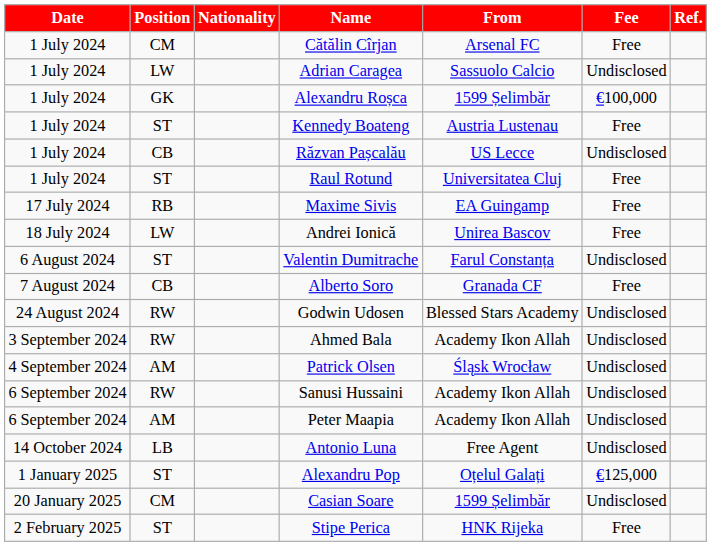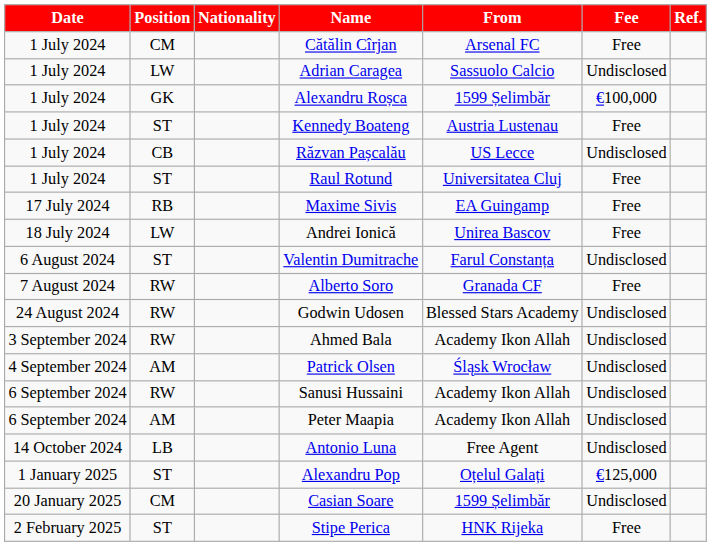Alberto Soro | Position: CB -> RW
